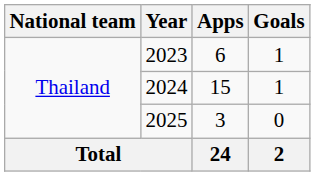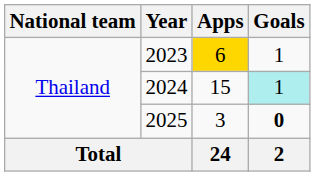2023 | Apps: no background -> gold background
2024 | Goals: no background -> paleturquoise background
2025 | Goals: normal -> bold
